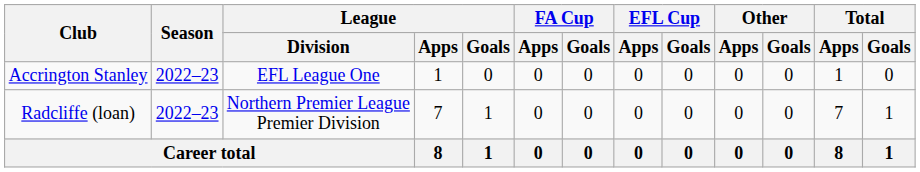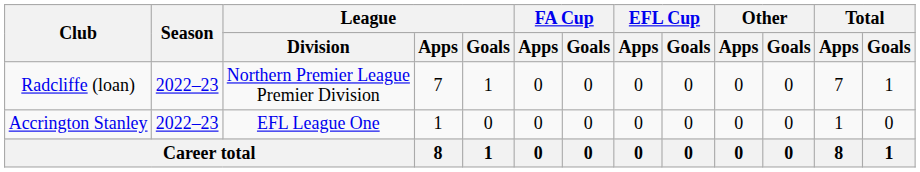rows swapped: Accrington Stanley <-> Radcliffe (loan)
